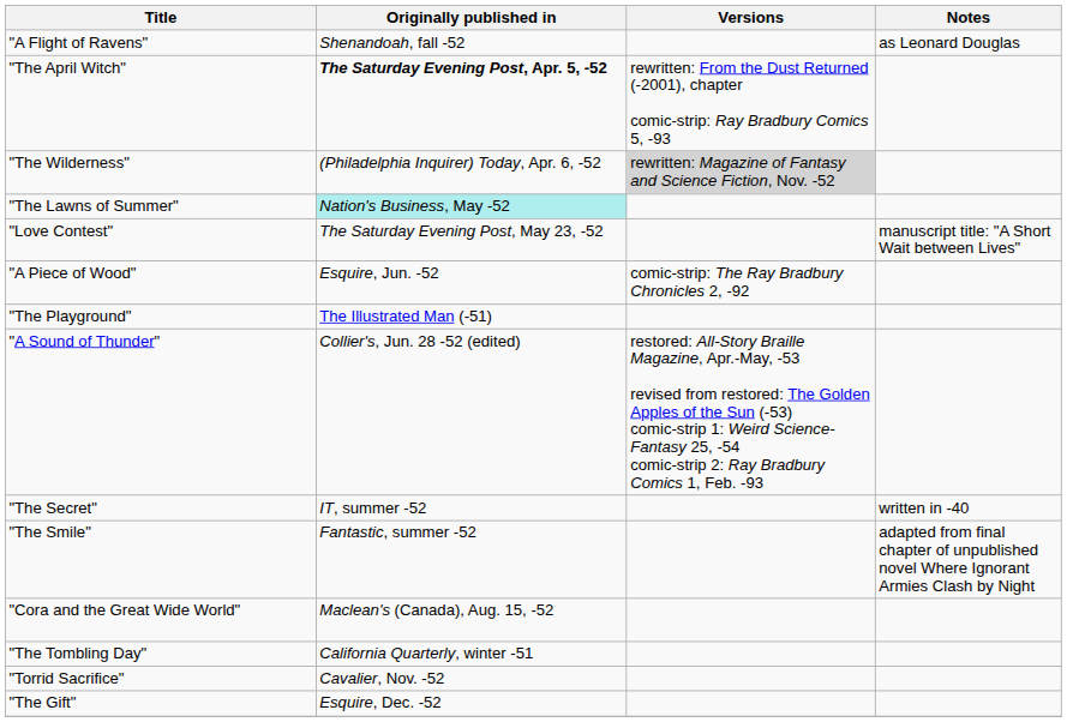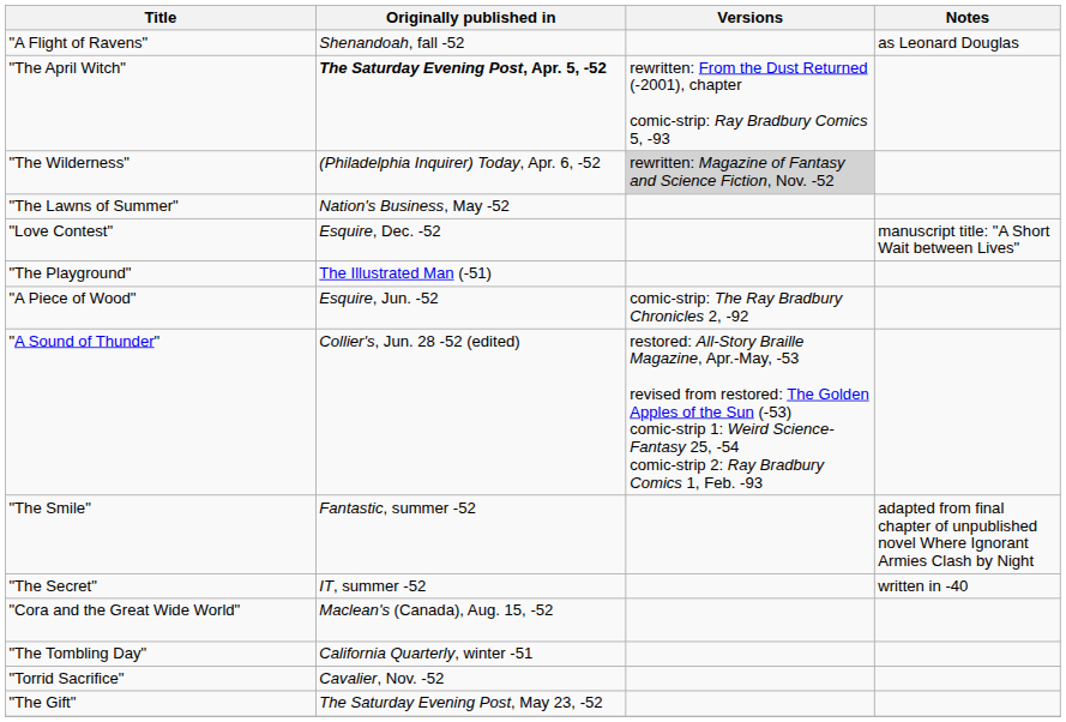"The Lawns of Summer" | Originally published in: paleturquoise background -> no background
"Love Contest" | Originally published in: The Saturday Evening Post, May 23, -52 -> Esquire, Dec. -52
rows swapped: "A Piece of Wood" <-> "The Playground"
rows swapped: "The Smile" <-> "The Secret"
"The Gift" | Originally published in: Esquire, Dec. -52 -> The Saturday Evening Post, May 23, -52
